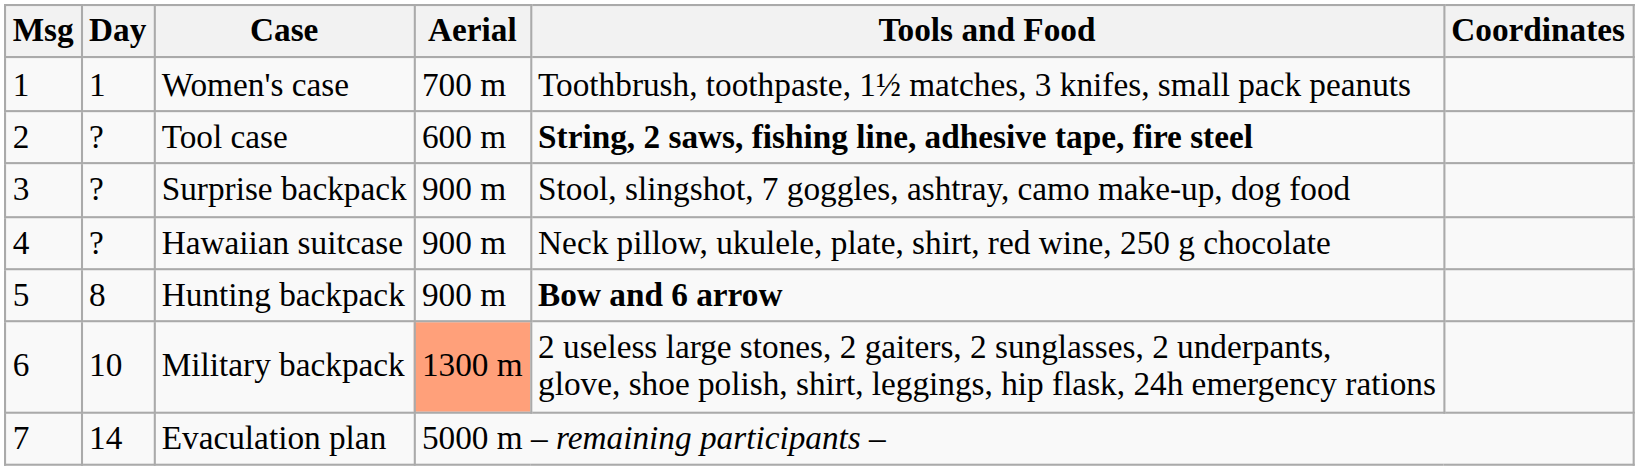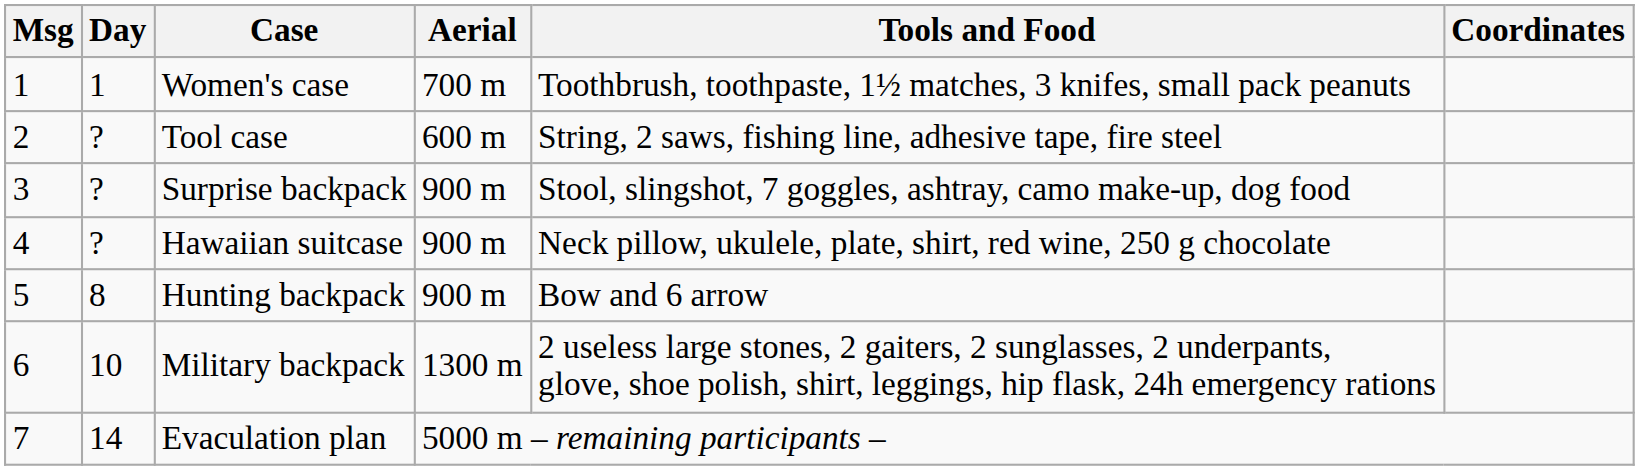Tool case | Tools and Food: bold -> normal
Hunting backpack | Tools and Food: bold -> normal
Military backpack | Aerial: lightsalmon background -> no background
